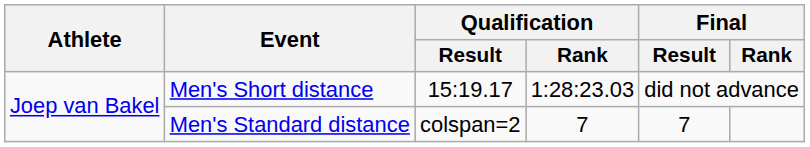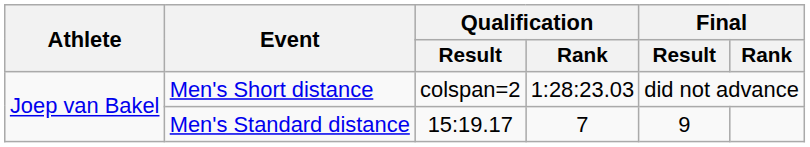Men's Short distance | Qualification / Result: 15:19.17 -> colspan=2
Men's Standard distance | Qualification / Result: colspan=2 -> 15:19.17
Men's Standard distance | Final / Result: 7 -> 9
